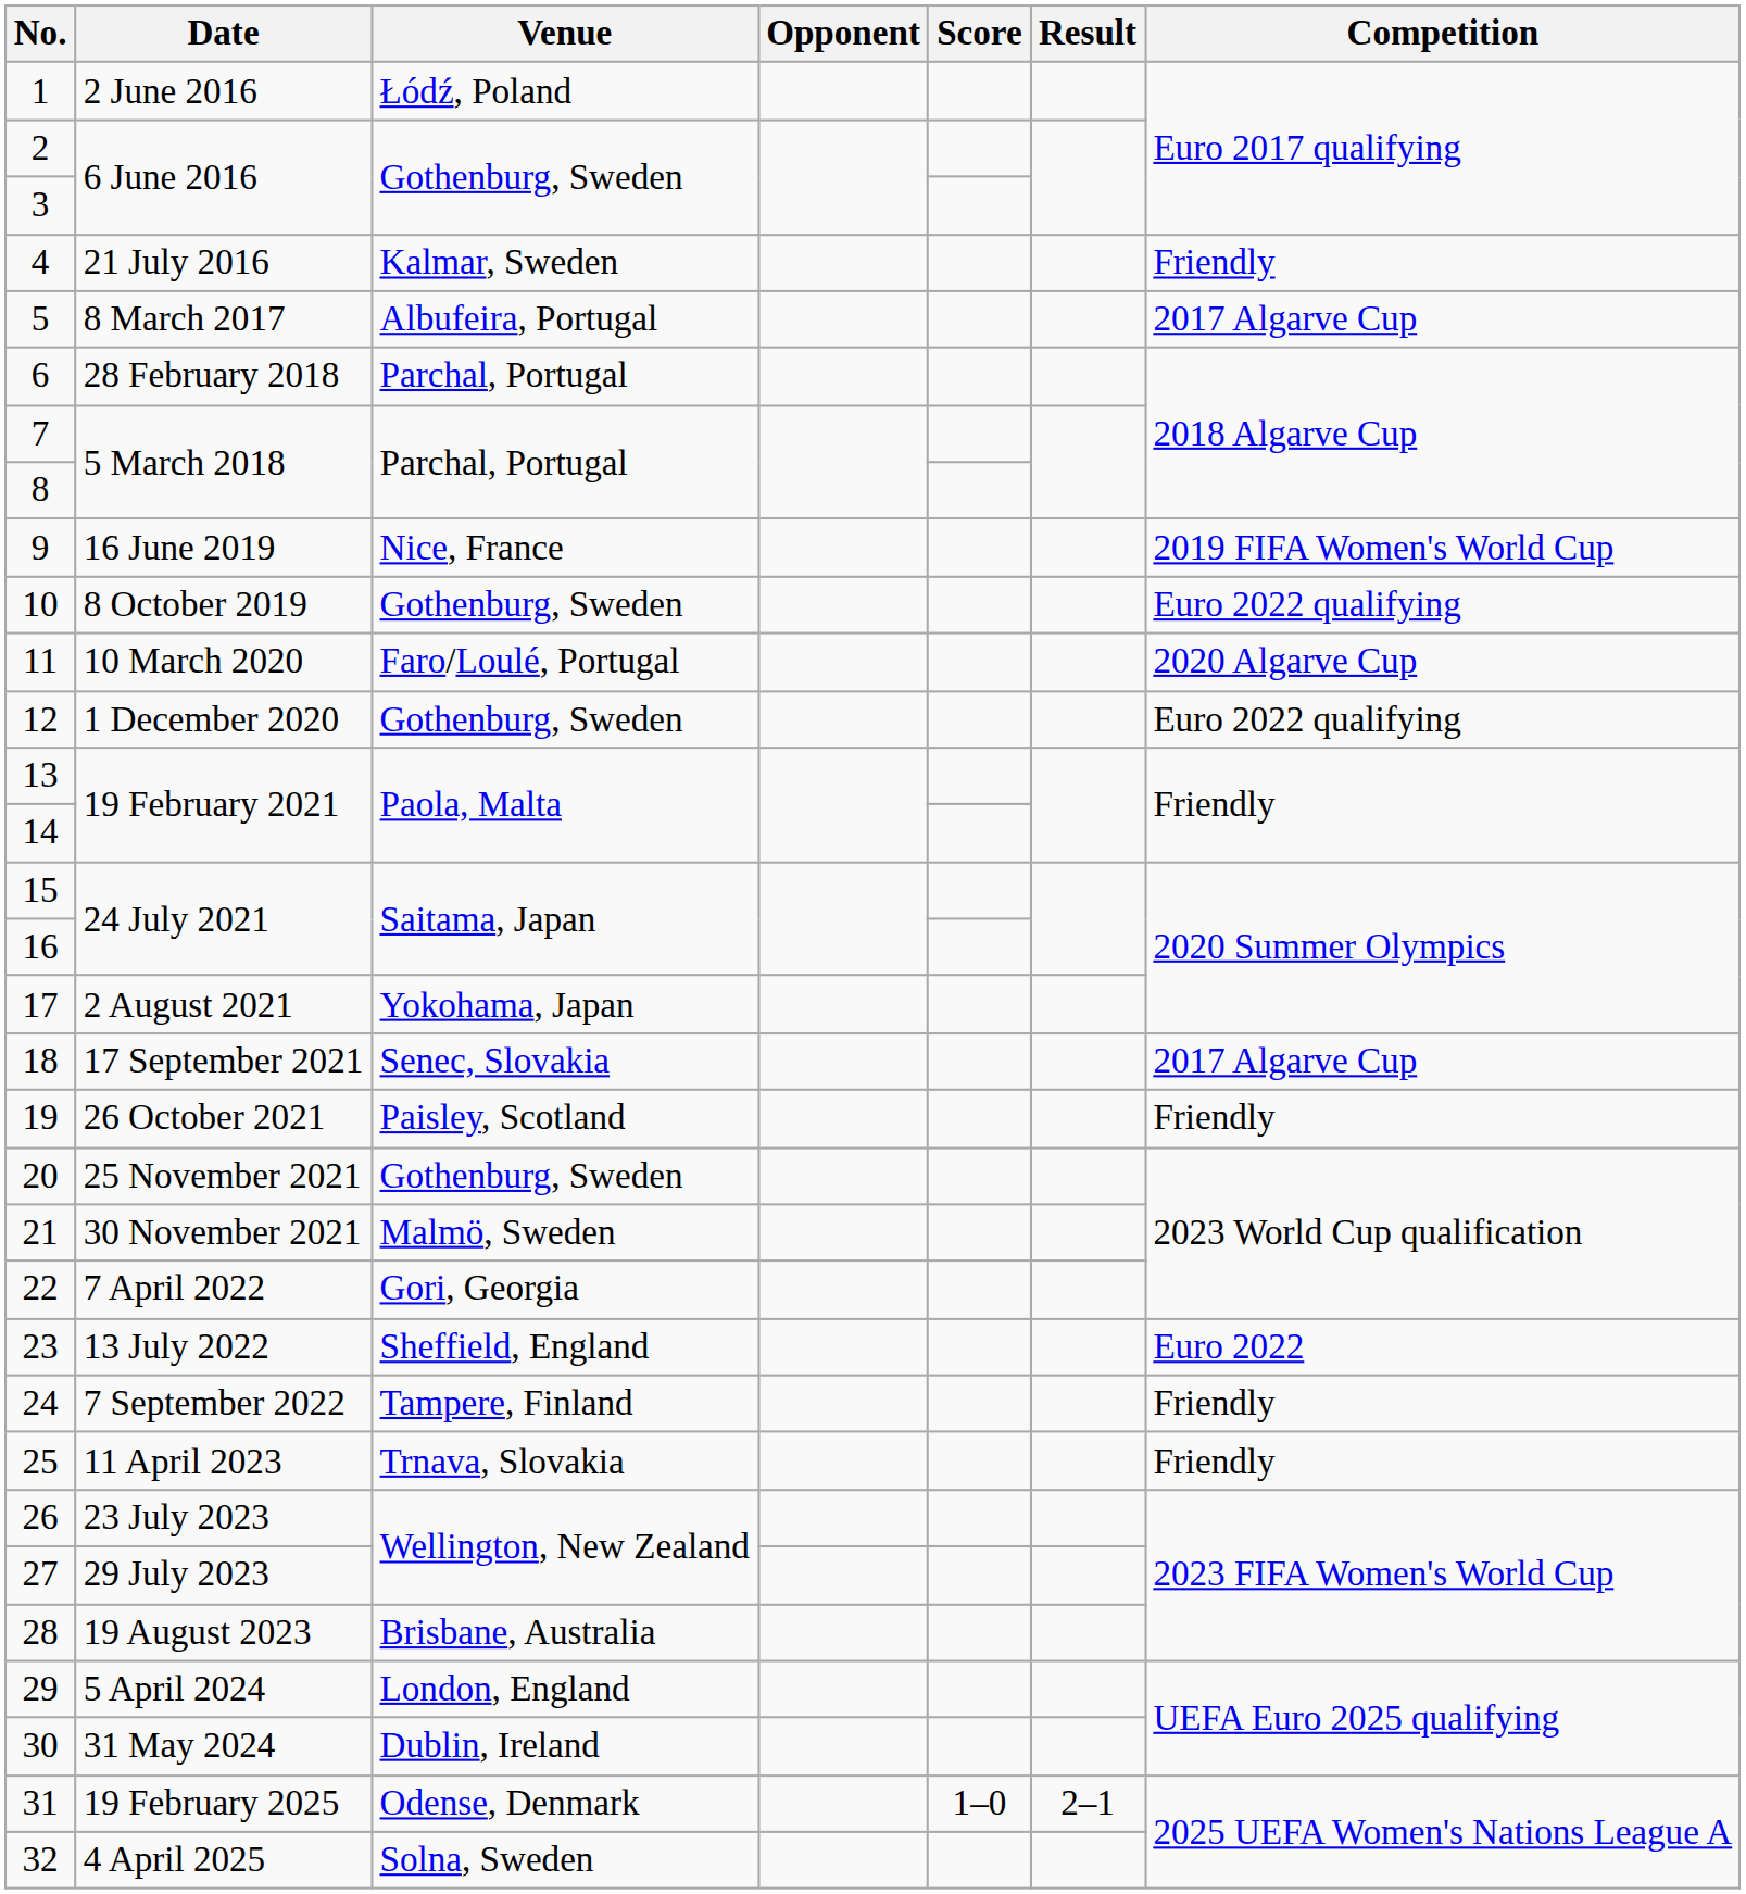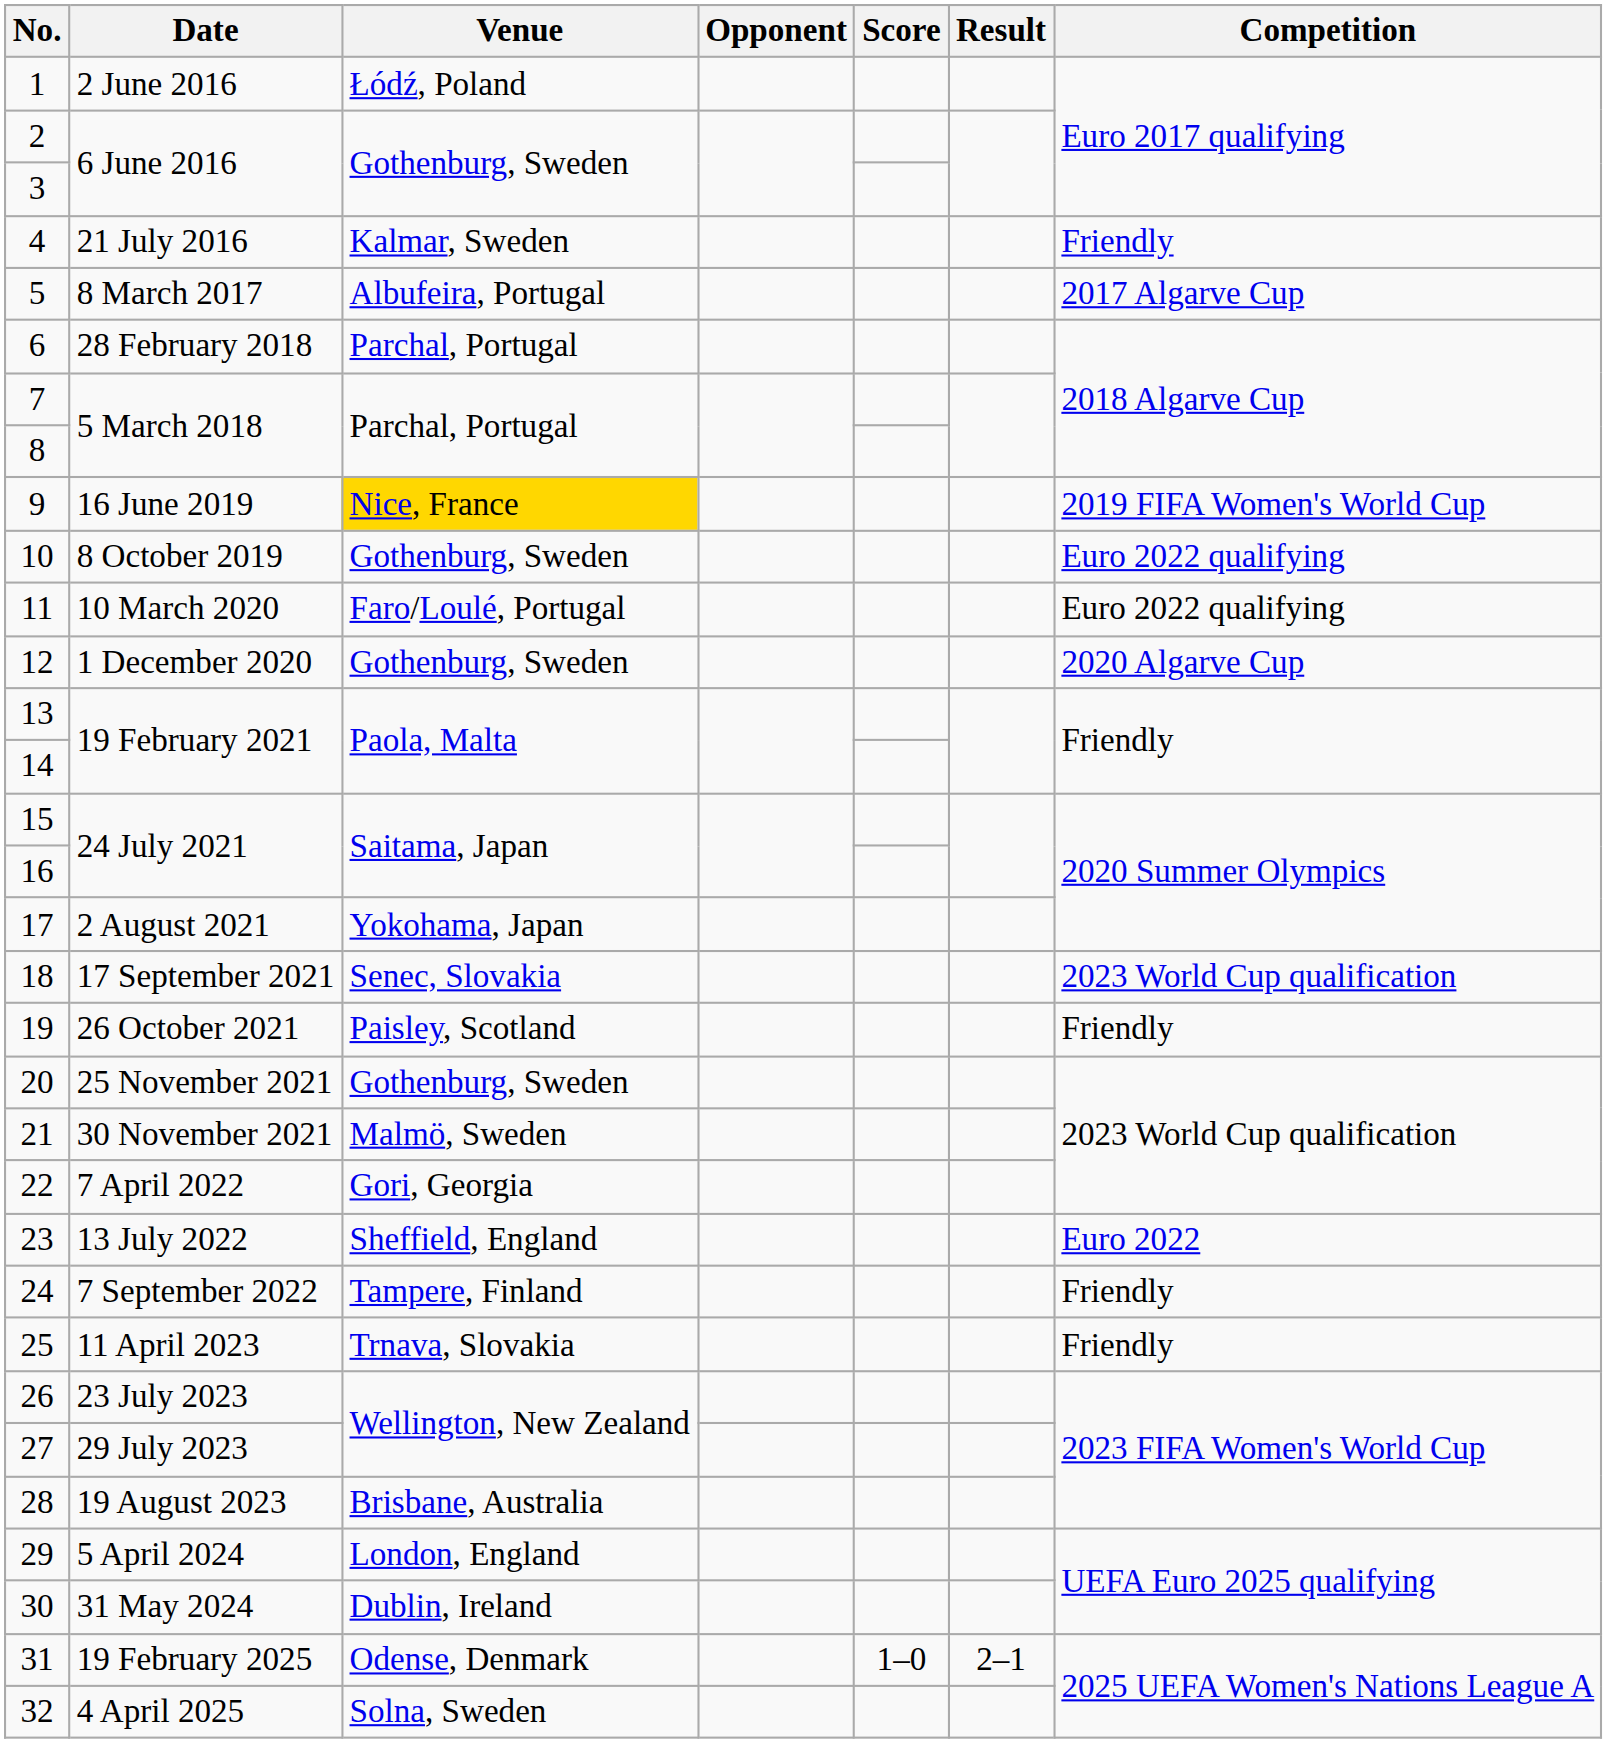9 | Venue: no background -> gold background
11 | Competition: 2020 Algarve Cup -> Euro 2022 qualifying
12 | Competition: Euro 2022 qualifying -> 2020 Algarve Cup
18 | Competition: 2017 Algarve Cup -> 2023 World Cup qualification
